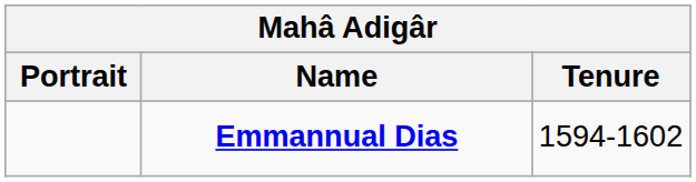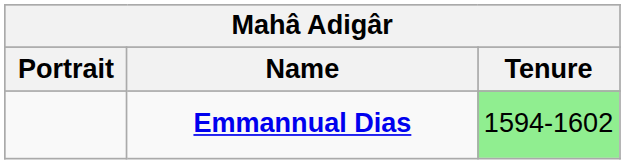Emmannual Dias | Tenure: no background -> lightgreen background
